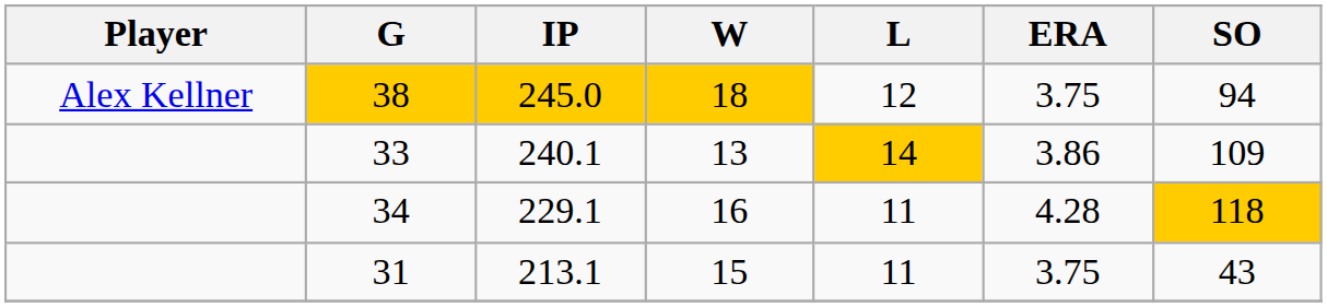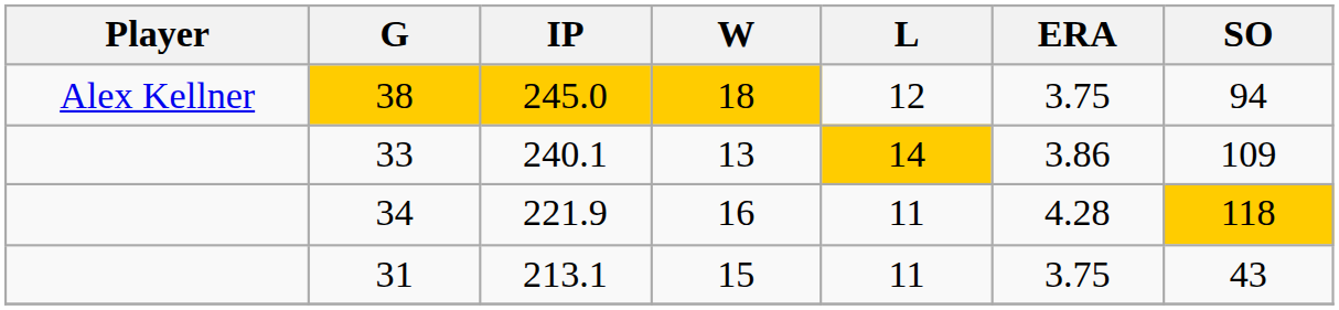34 | IP: 229.1 -> 221.9
